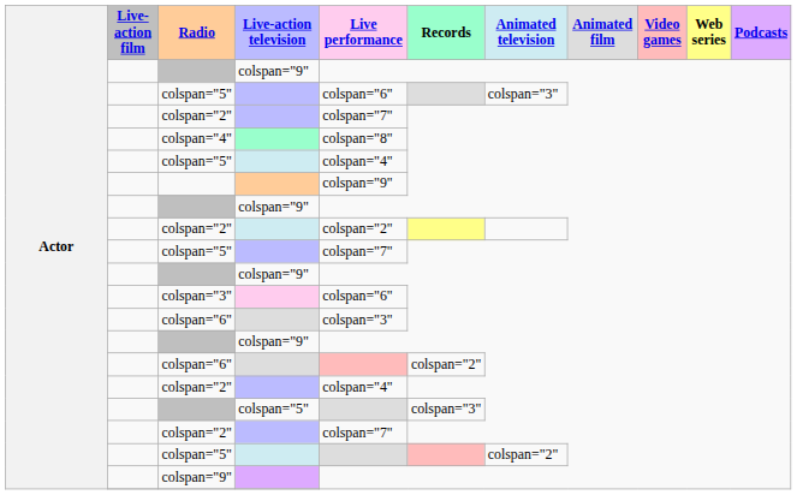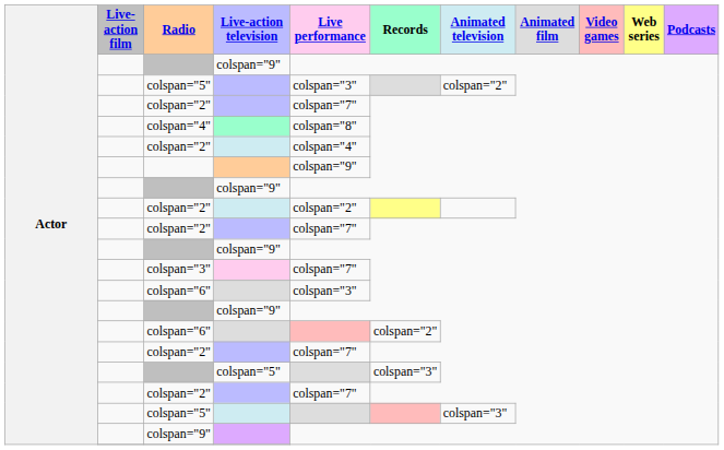row 3 | Live performance: colspan="6" -> colspan="3"
row 3 | Animated television: colspan="3" -> colspan="2"
row 6 | Radio: colspan="5" -> colspan="2"
row 10 | Radio: colspan="5" -> colspan="2"
row 12 | Live performance: colspan="6" -> colspan="7"
row 16 | Live performance: colspan="4" -> colspan="7"
row 19 | Animated television: colspan="2" -> colspan="3"
